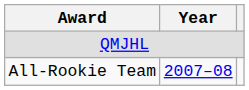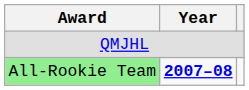All-Rookie Team | Award: no background -> lightgreen background
All-Rookie Team | Year: normal -> bold
